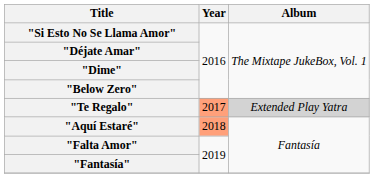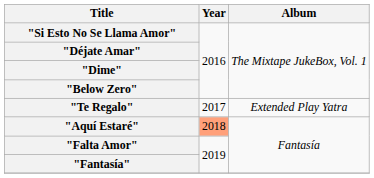"Te Regalo" | Year: lightsalmon background -> no background
"Te Regalo" | Album: lightgrey background -> no background
